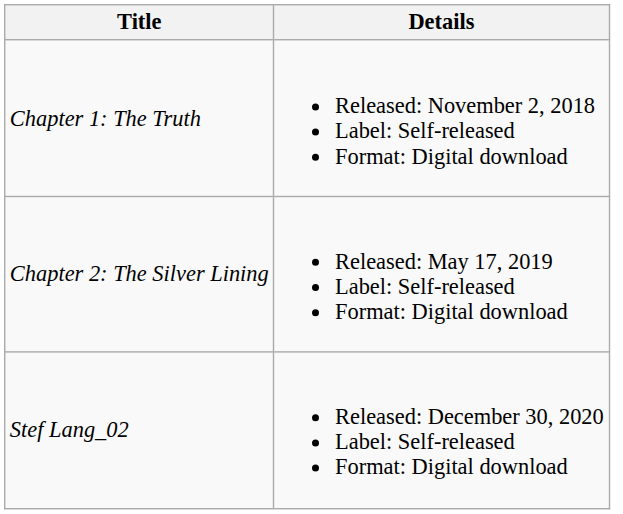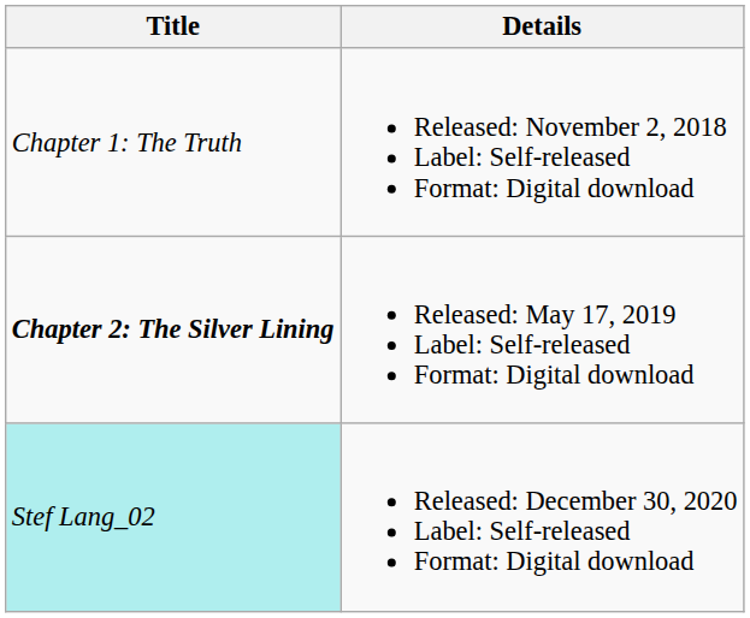Chapter 2: The Silver Lining | Title: normal -> bold
Stef Lang_02 | Title: no background -> paleturquoise background
